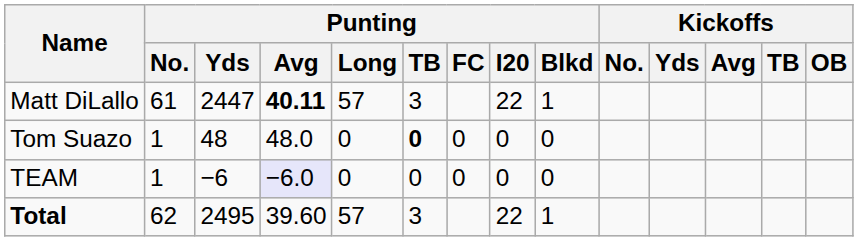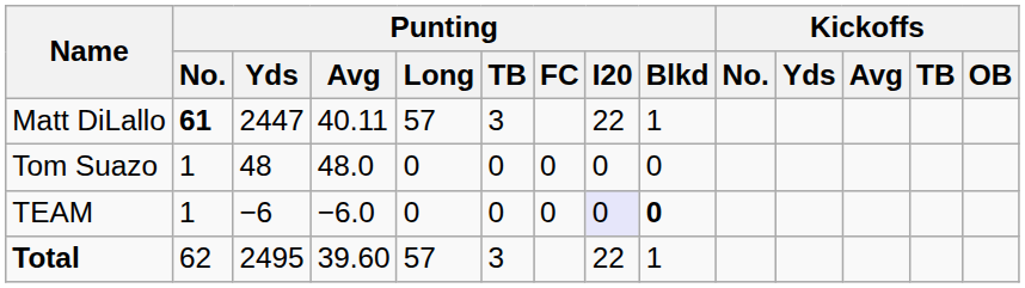Matt DiLallo | Punting / No.: normal -> bold
Matt DiLallo | Punting / Avg: bold -> normal
Tom Suazo | Punting / TB: bold -> normal
TEAM | Punting / Avg: lavender background -> no background
TEAM | Punting / I20: no background -> lavender background
TEAM | Punting / Blkd: normal -> bold
